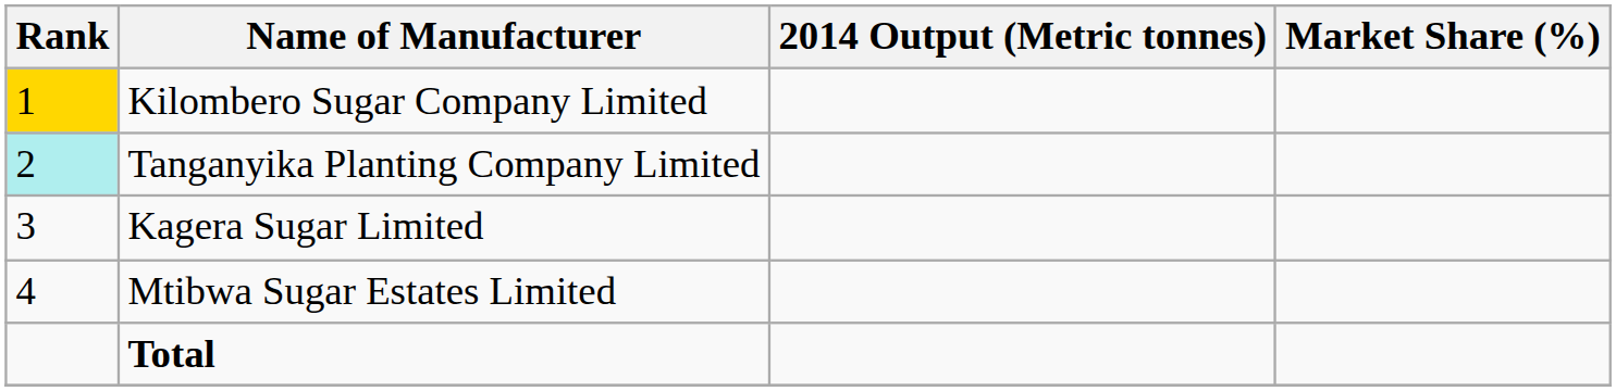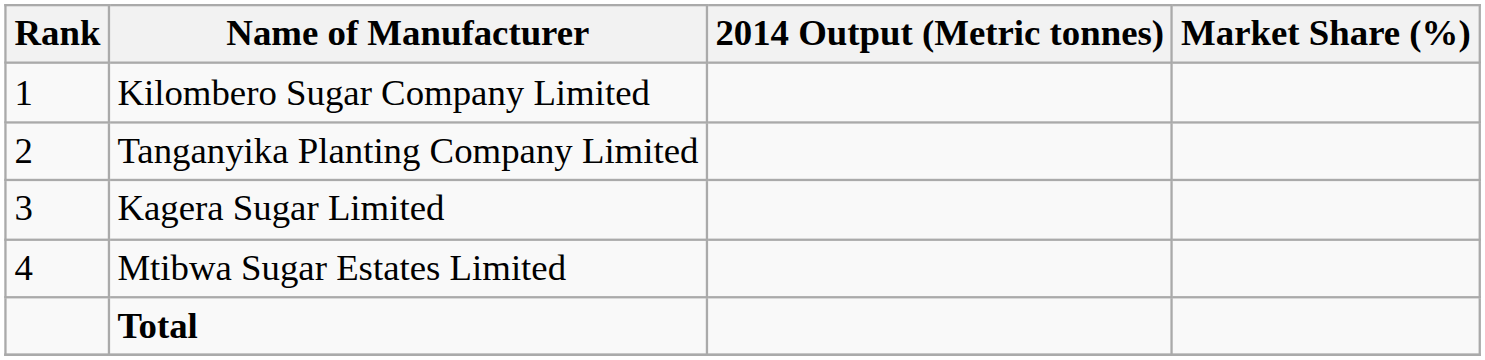Kilombero Sugar Company Limited | Rank: gold background -> no background
Tanganyika Planting Company Limited | Rank: paleturquoise background -> no background
